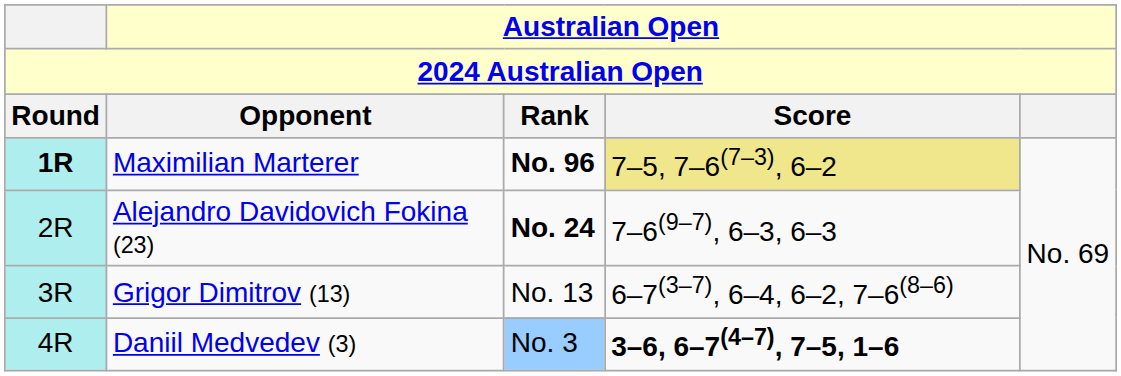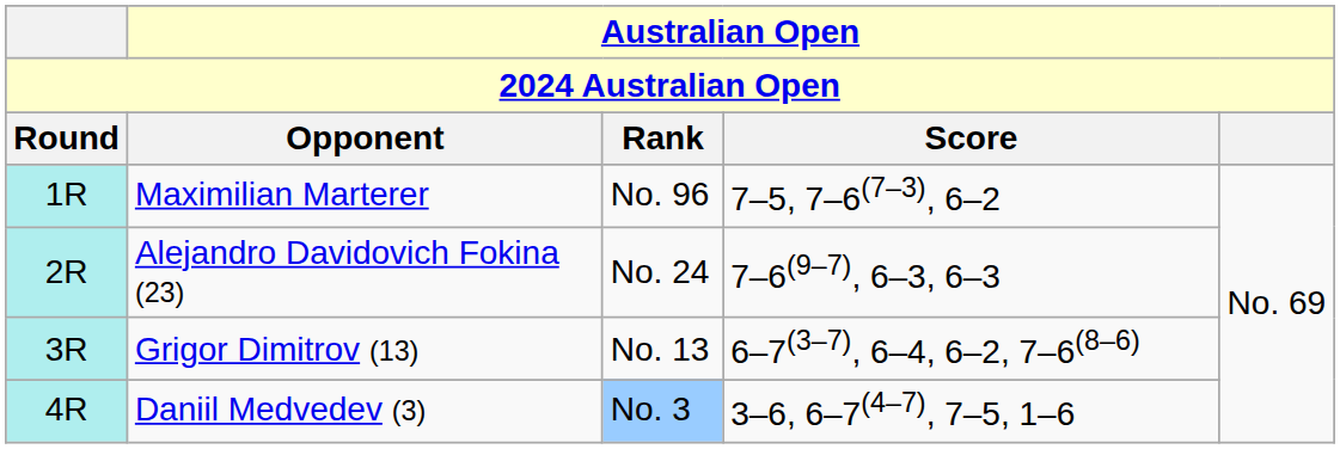Maximilian Marterer | Round: bold -> normal
Maximilian Marterer | Australian Open / Rank: bold -> normal
Maximilian Marterer | Australian Open / Score: khaki background -> no background
Alejandro Davidovich Fokina (23) | Australian Open / Rank: bold -> normal
Daniil Medvedev (3) | Australian Open / Score: bold -> normal
